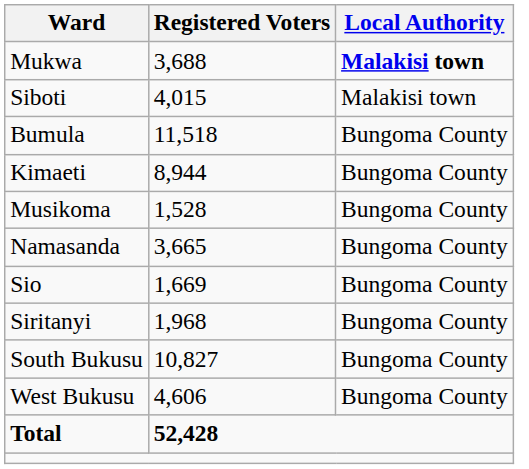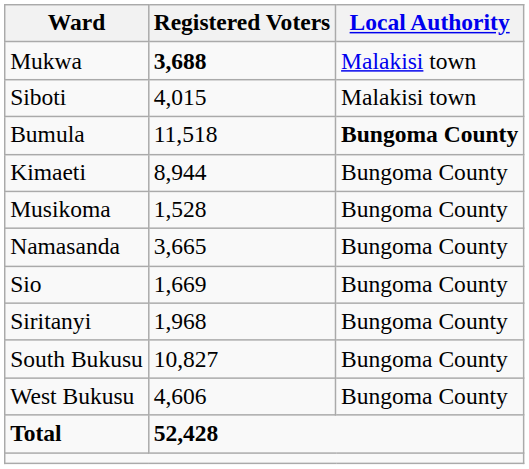Mukwa | Registered Voters: normal -> bold
Mukwa | Local Authority: bold -> normal
Bumula | Local Authority: normal -> bold
